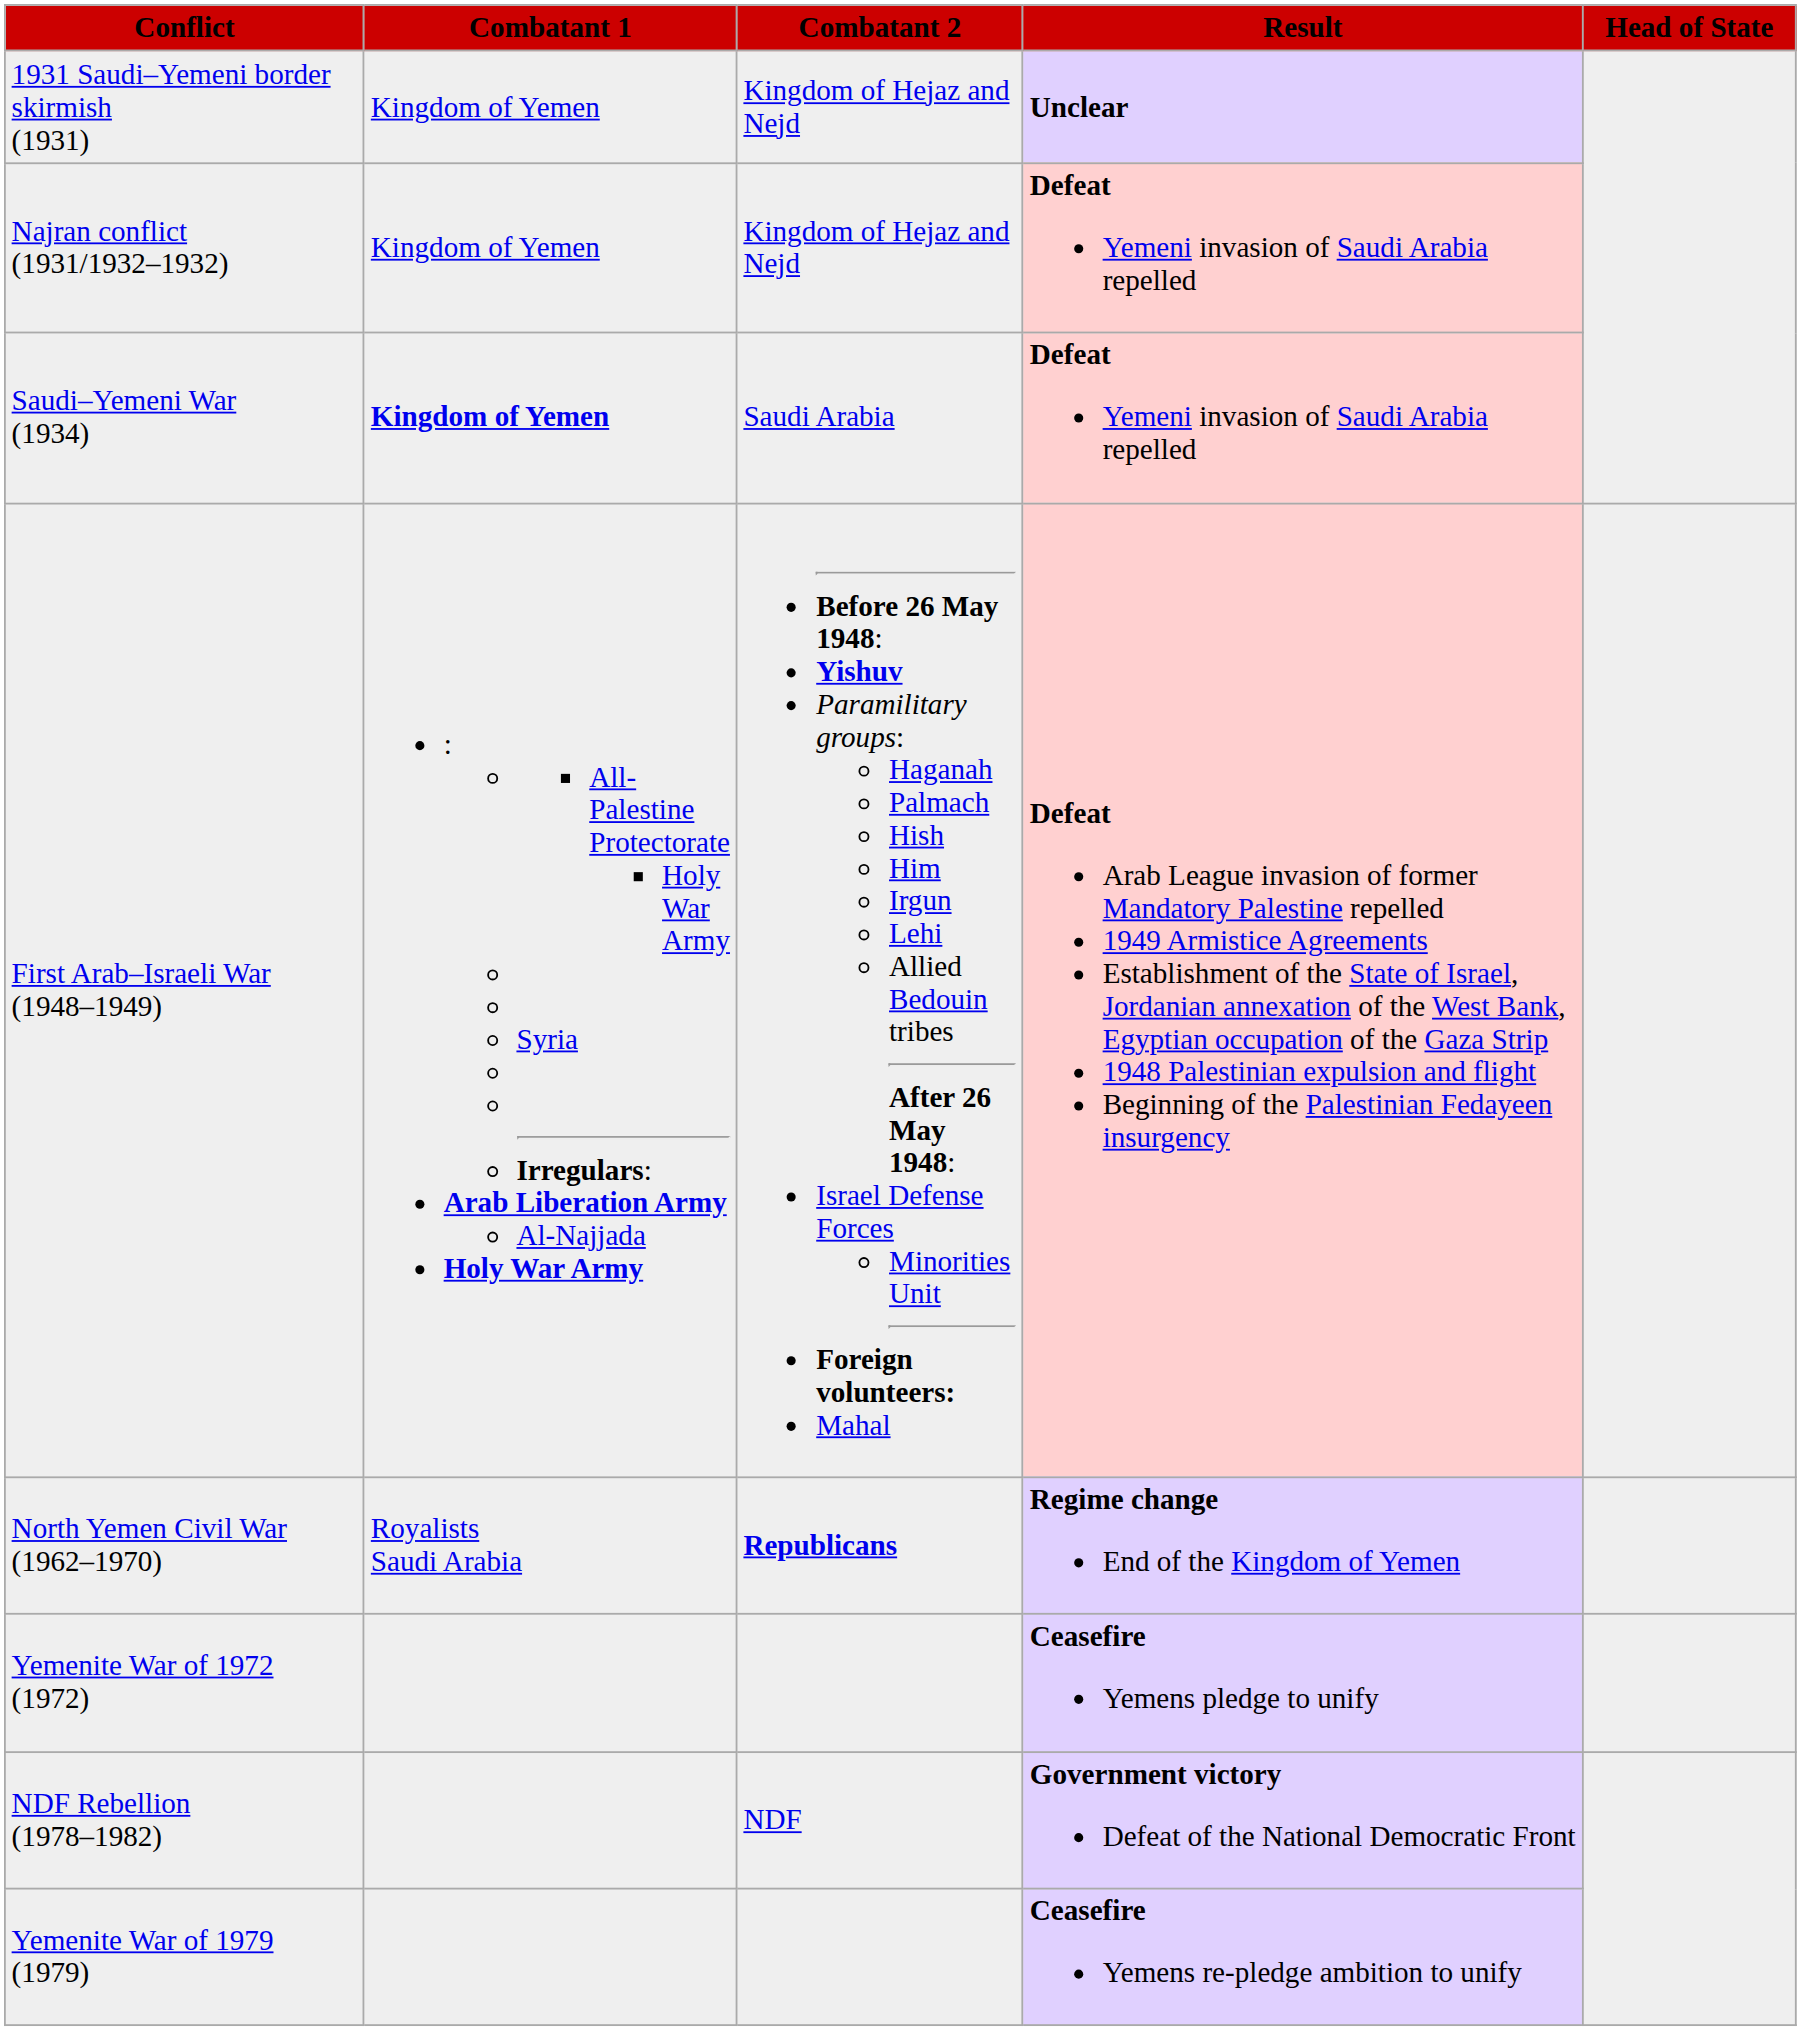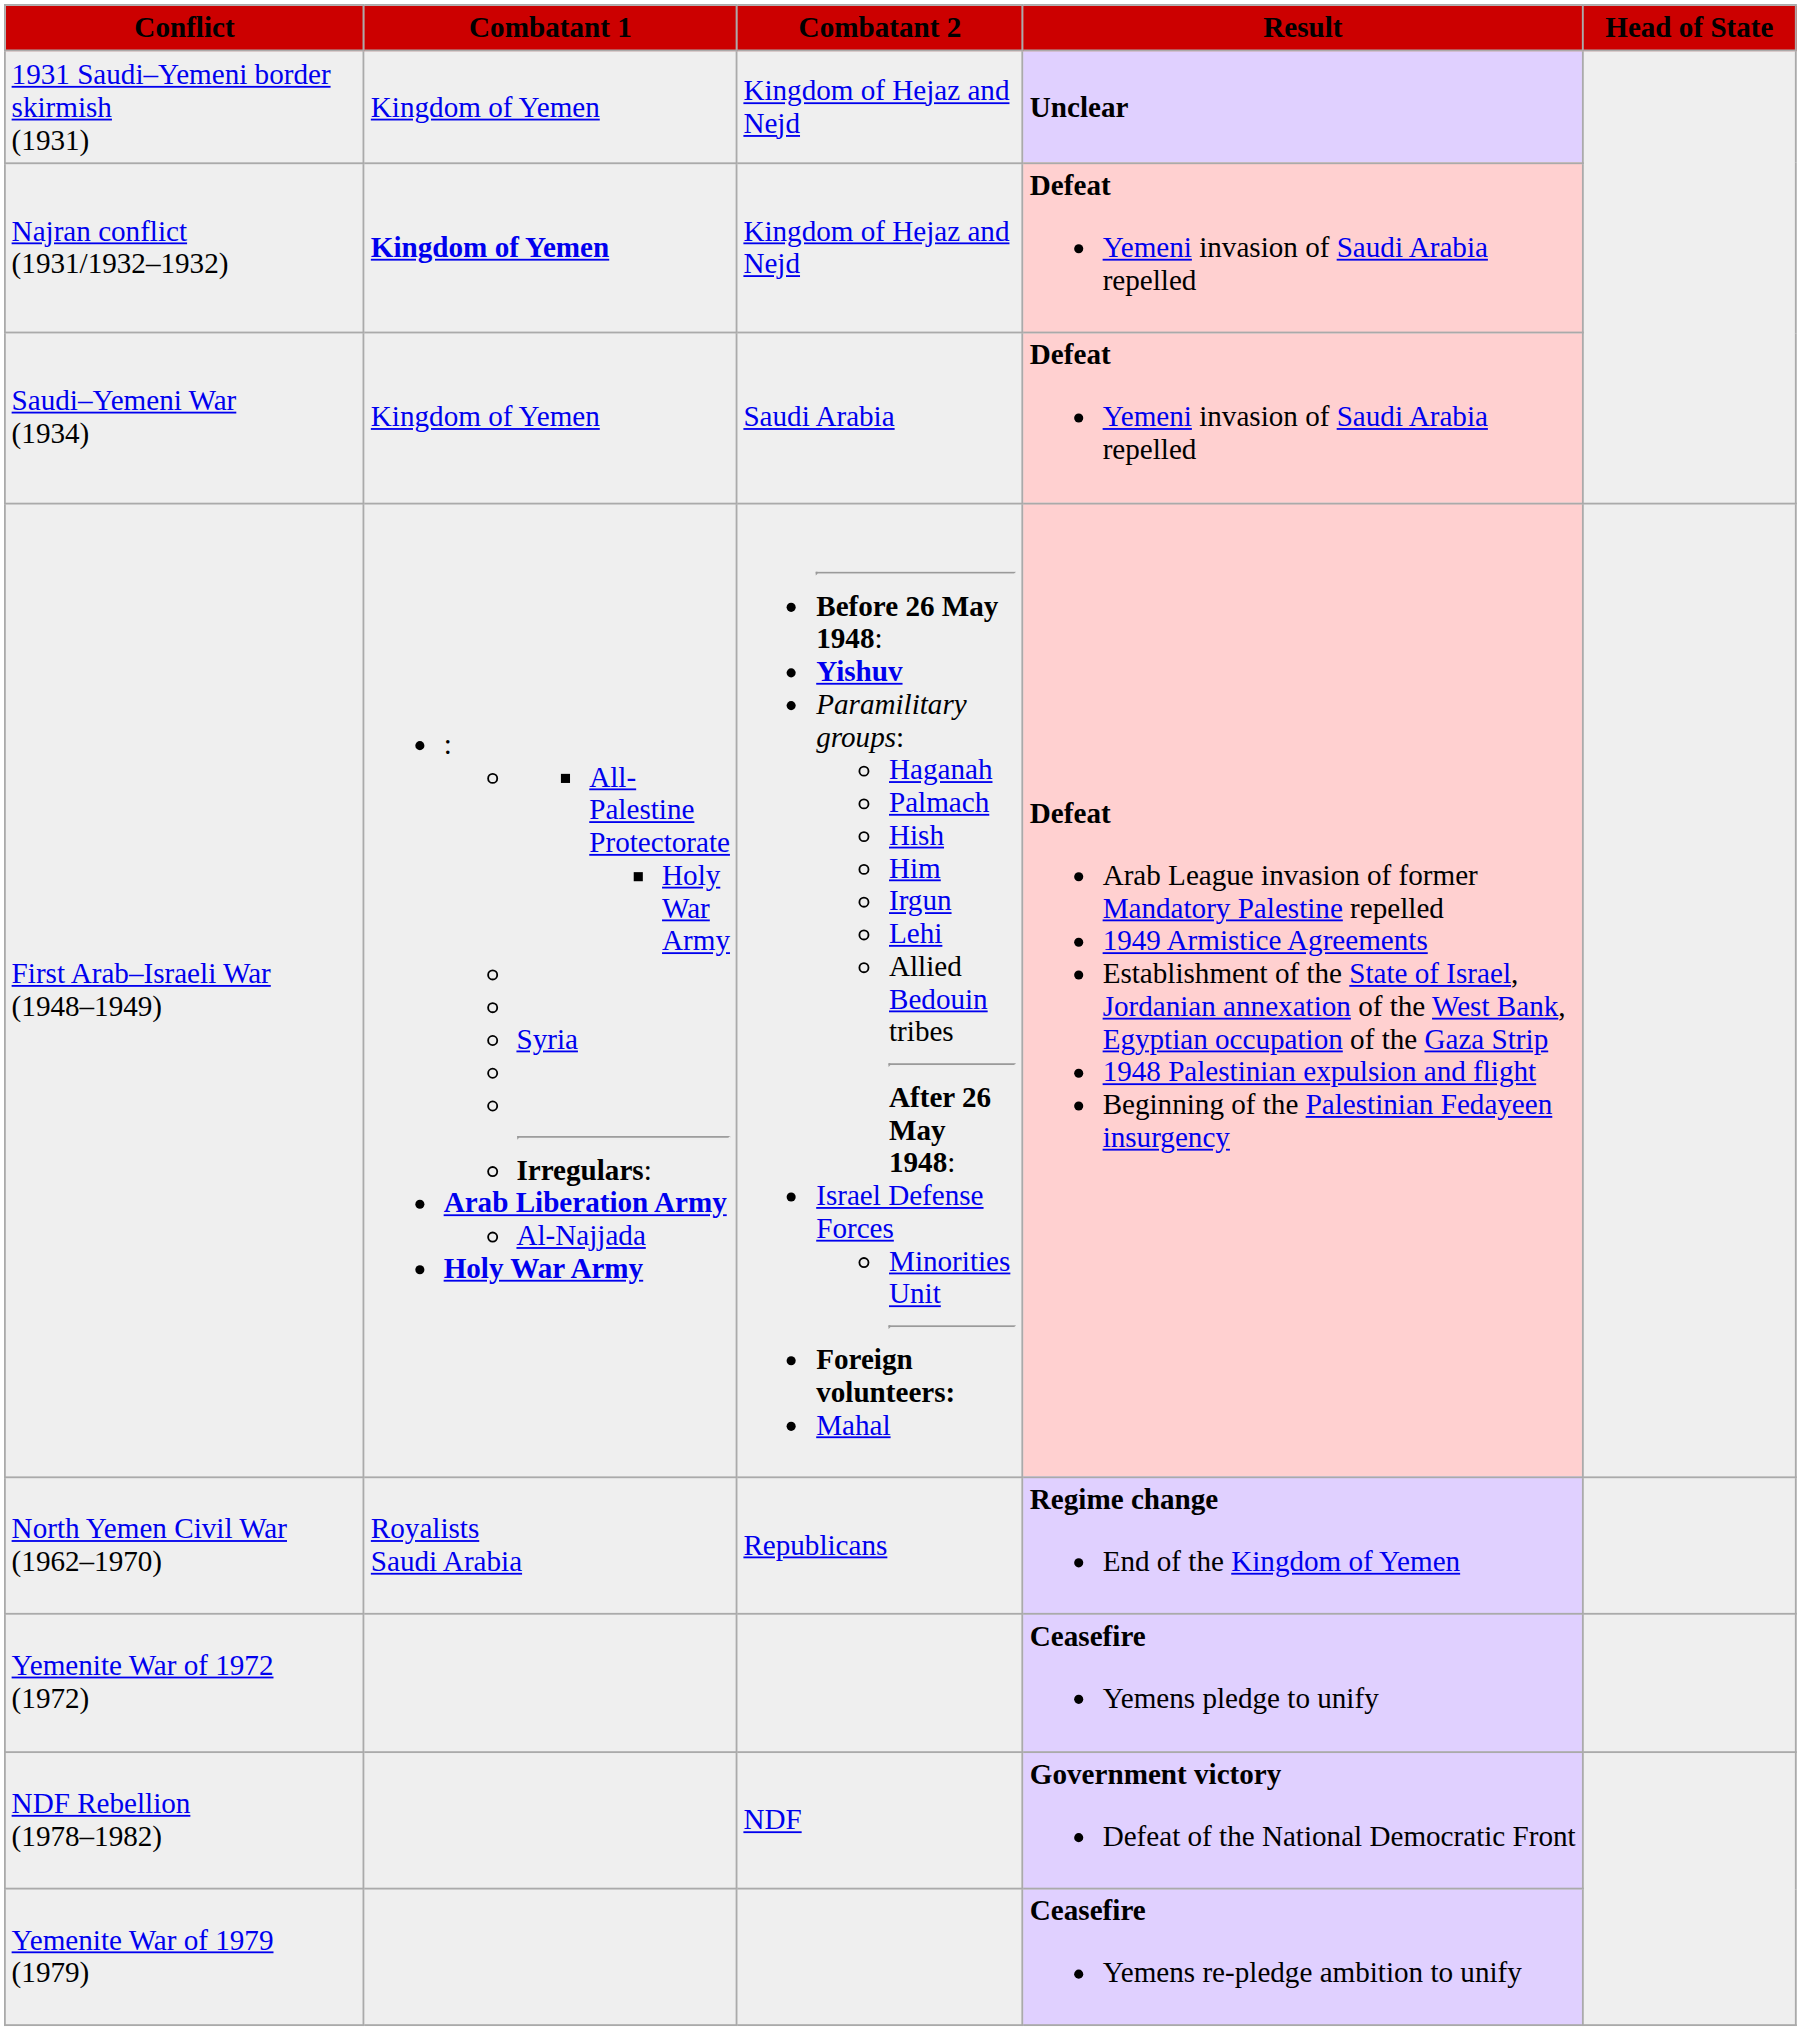Najran conflict (1931/1932–1932) | Combatant 1: normal -> bold
Saudi–Yemeni War (1934) | Combatant 1: bold -> normal
North Yemen Civil War (1962–1970) | Combatant 2: bold -> normal
